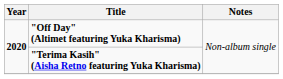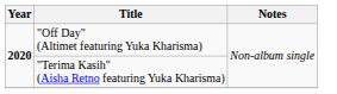"Off Day" (Altimet featuring Yuka Kharisma) | Title: bold -> normal
"Terima Kasih" (Aisha Retno featuring Yuka Kharisma) | Title: bold -> normal
